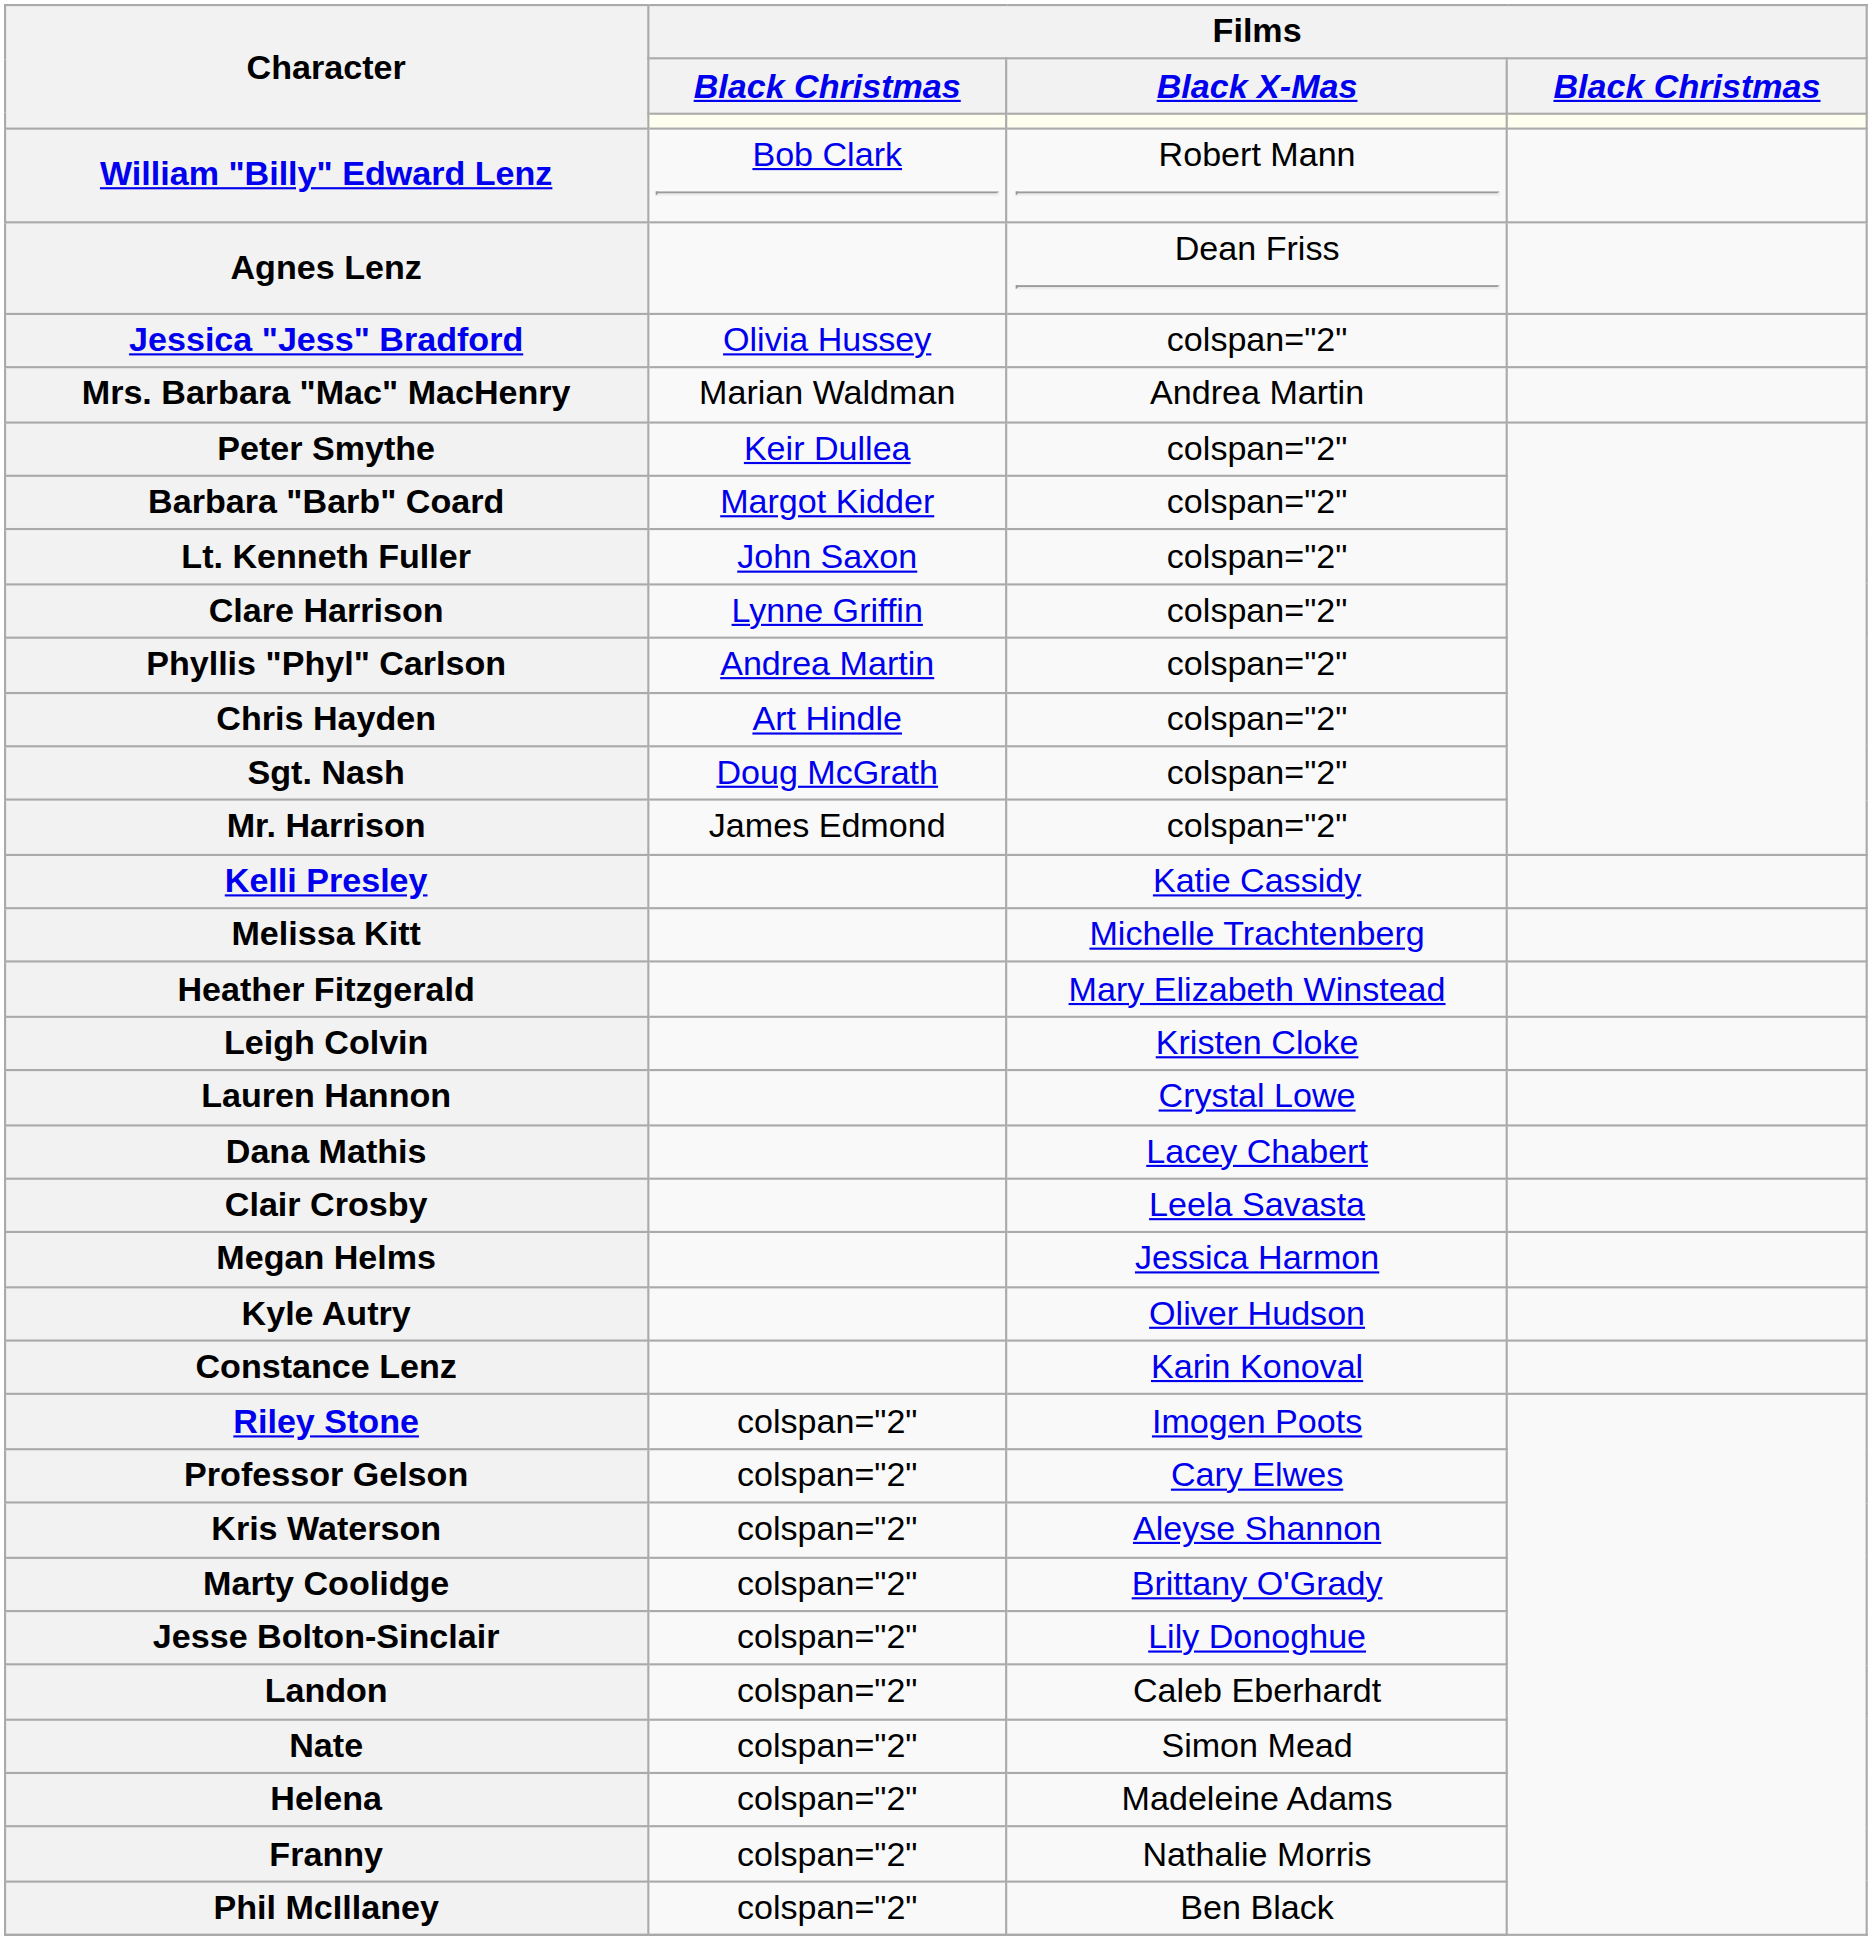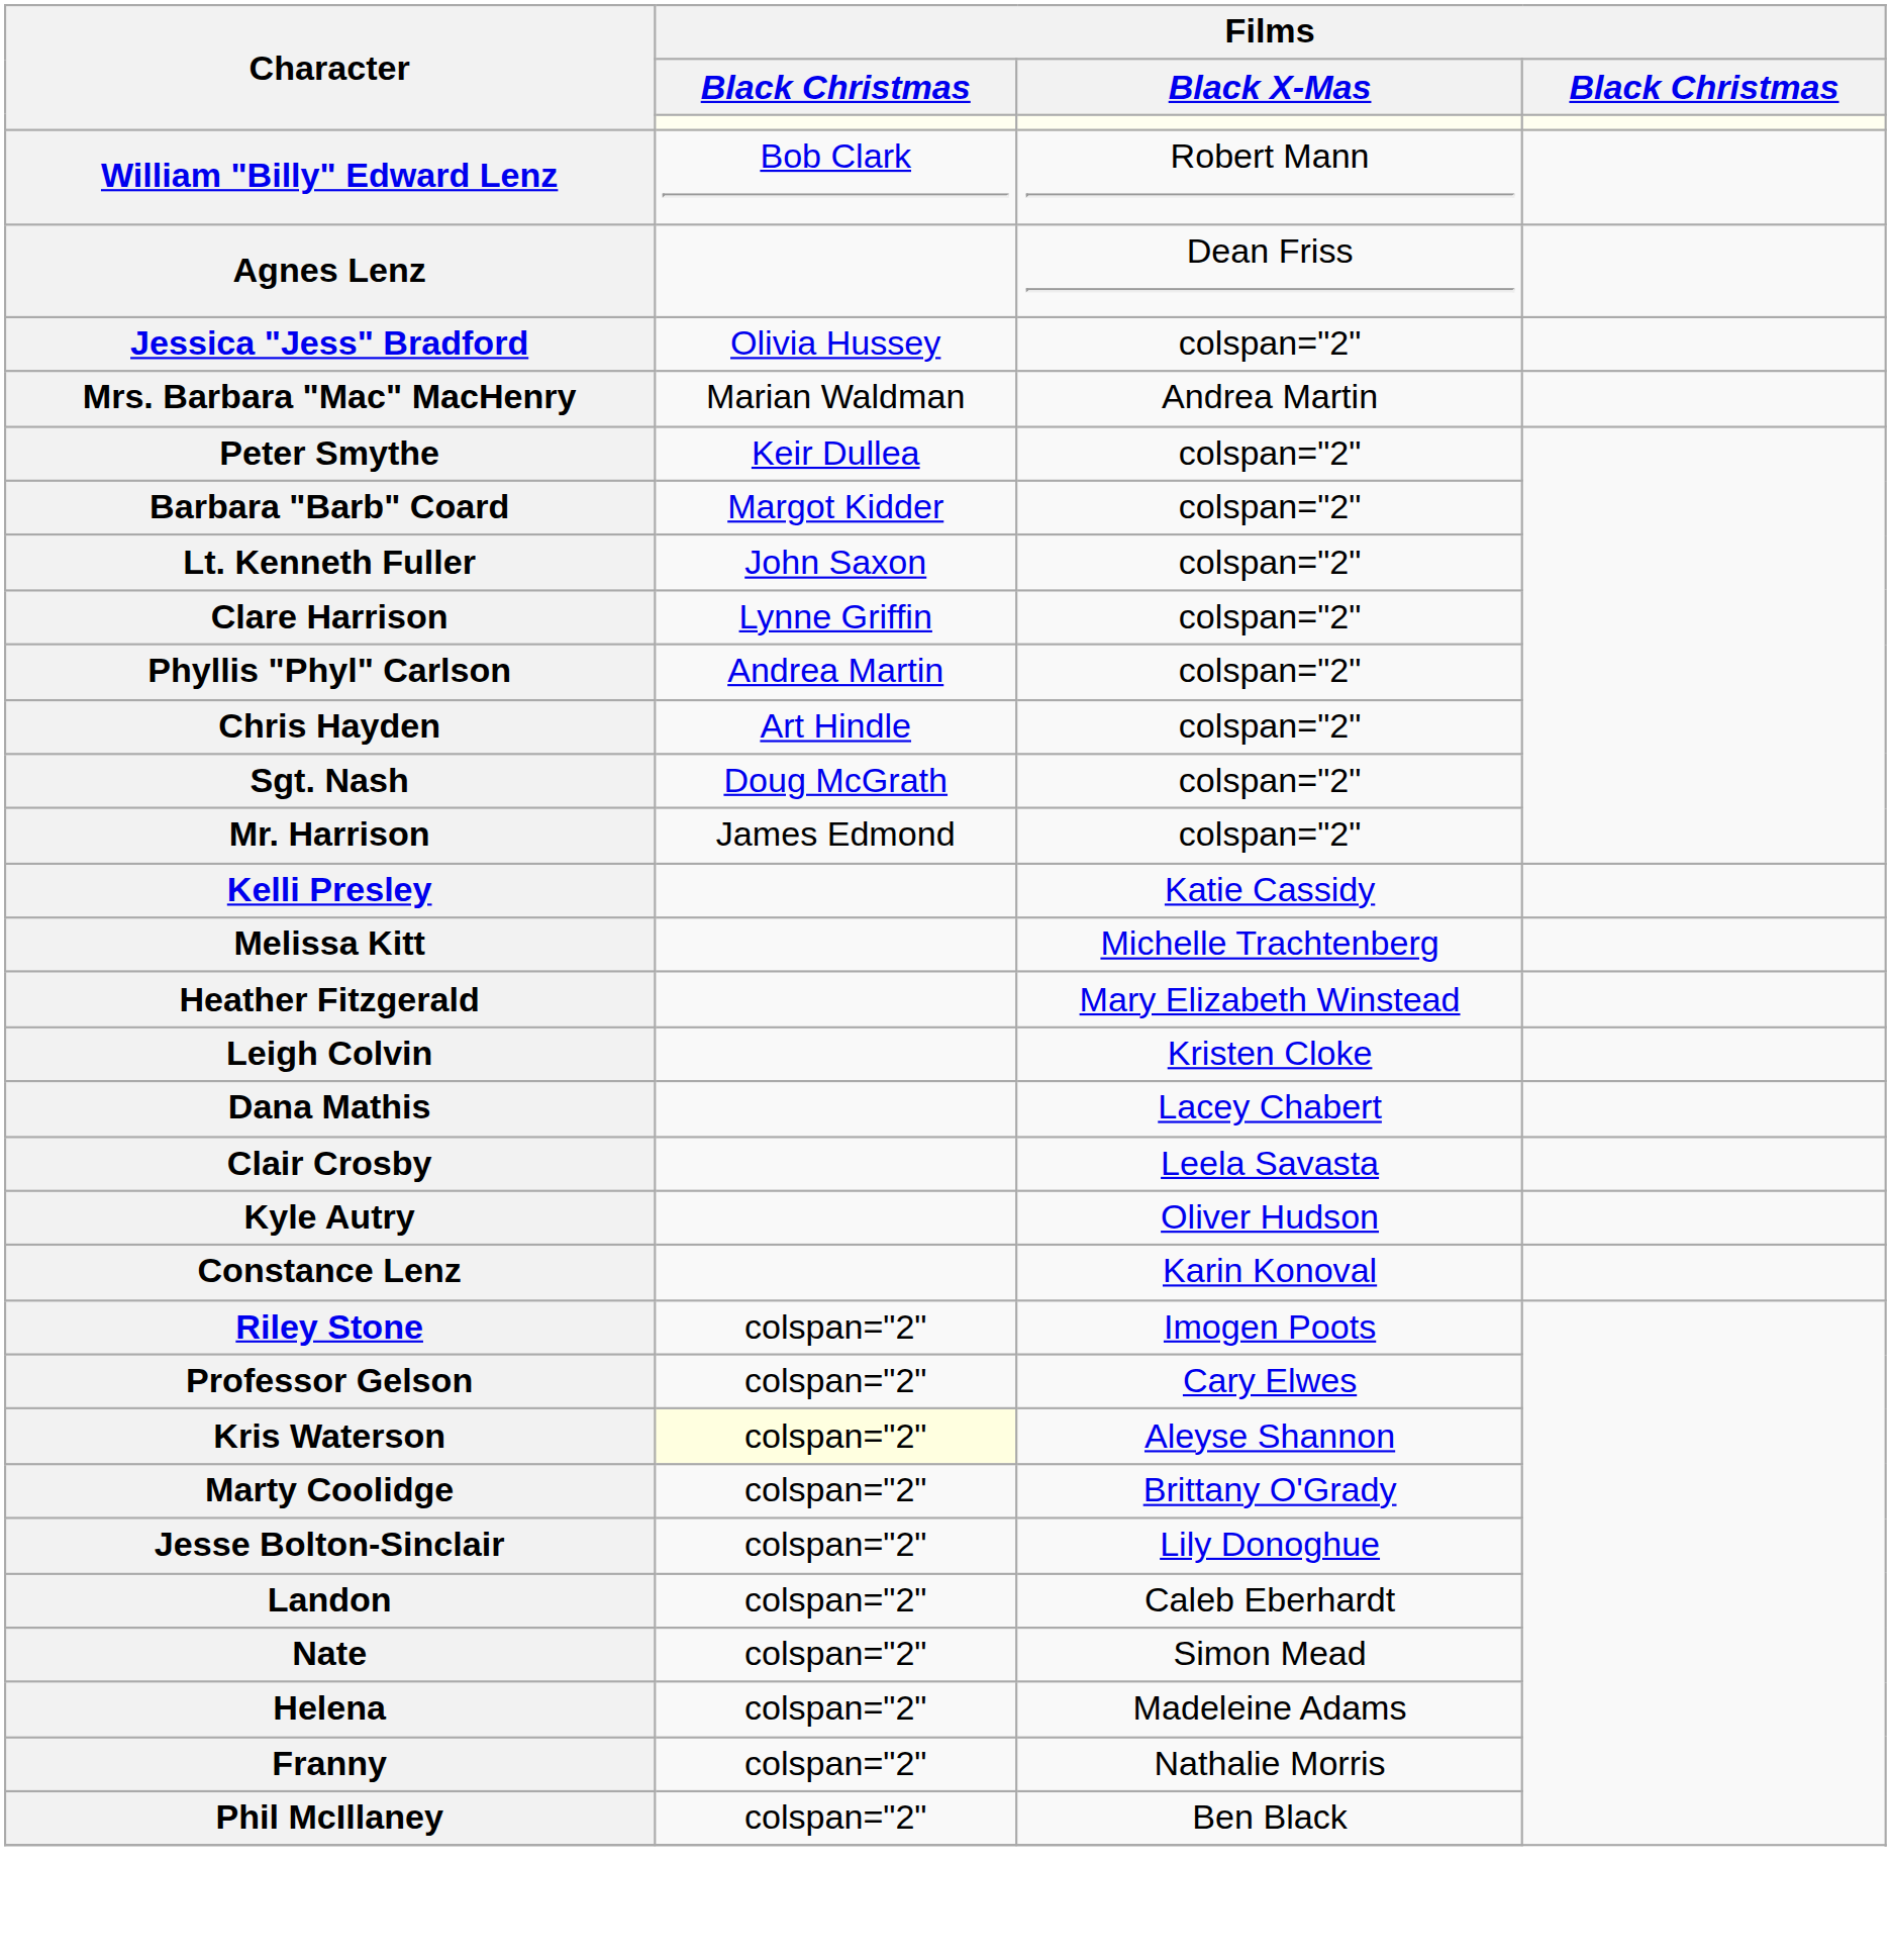- row: Lauren Hannon | Crystal Lowe
- row: Megan Helms | Jessica Harmon
Kris Waterson | column 2: no background -> lightyellow background
